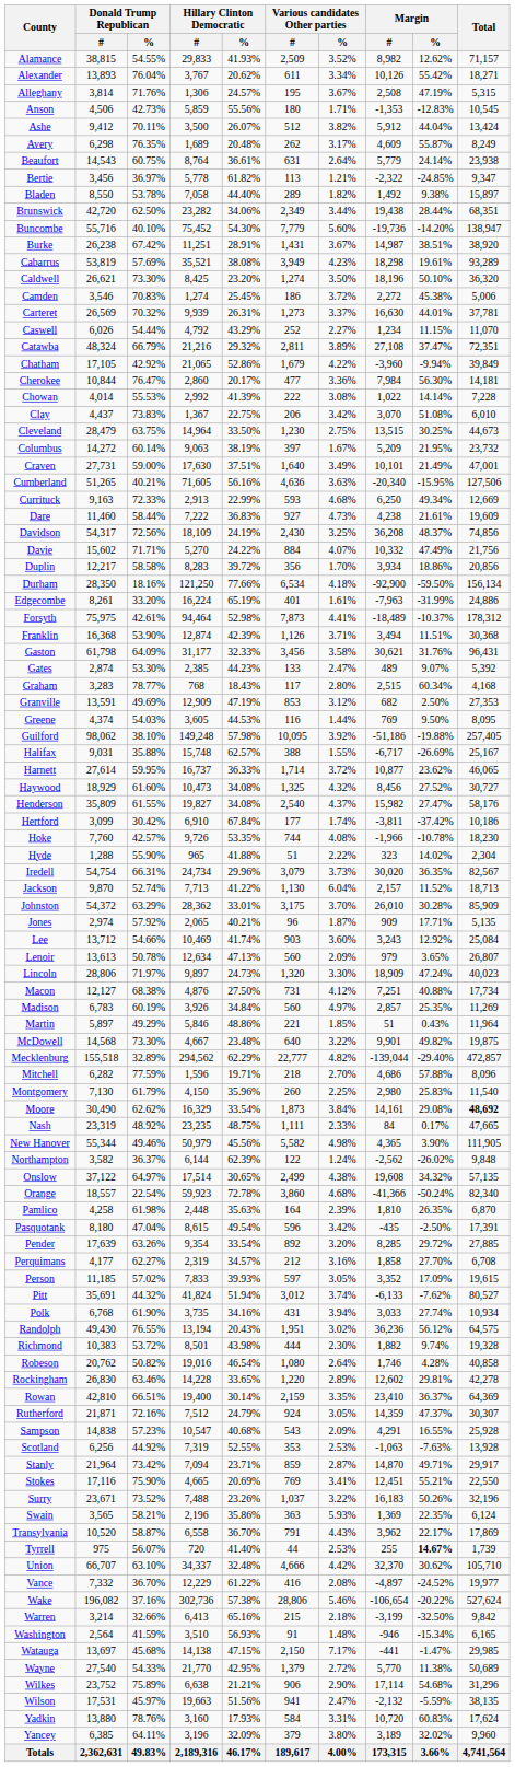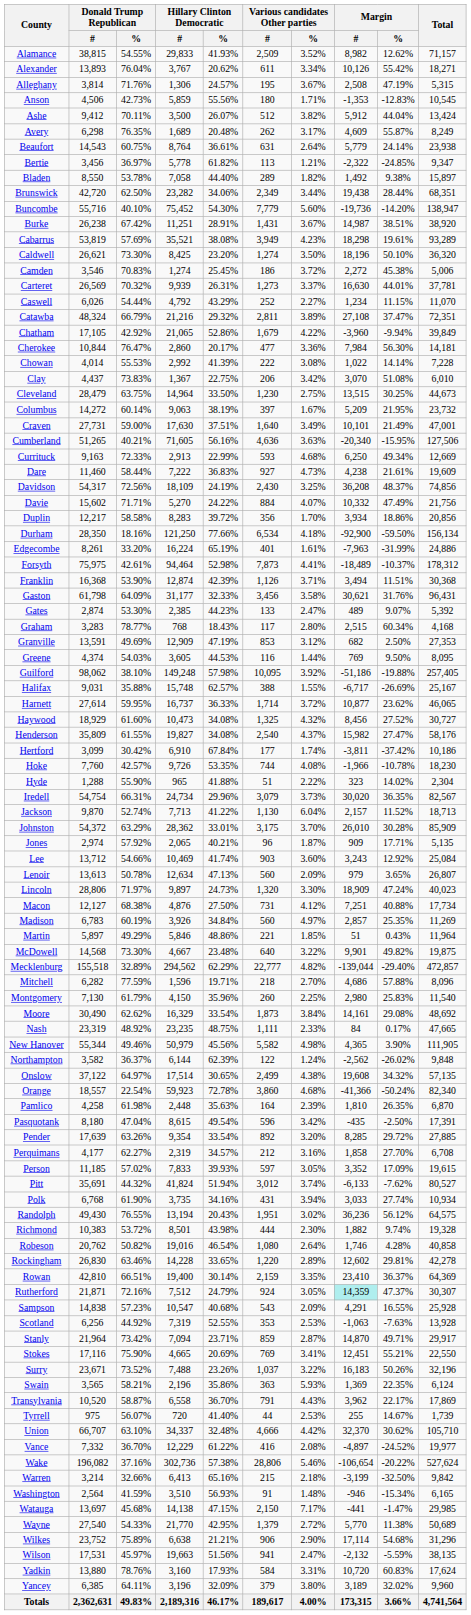Moore | Total: bold -> normal
Rutherford | Margin / #: no background -> paleturquoise background
Tyrrell | Margin / %: bold -> normal
